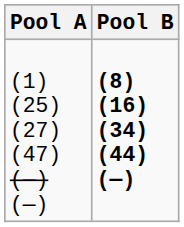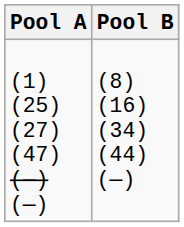(1) (25) (27) (47) (—) (—) | Pool B: bold -> normal
